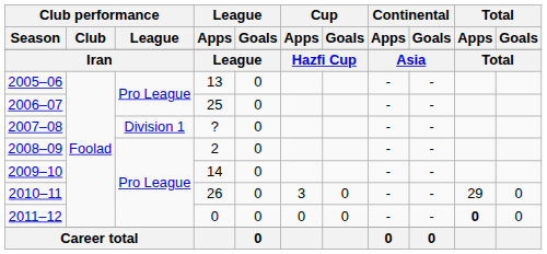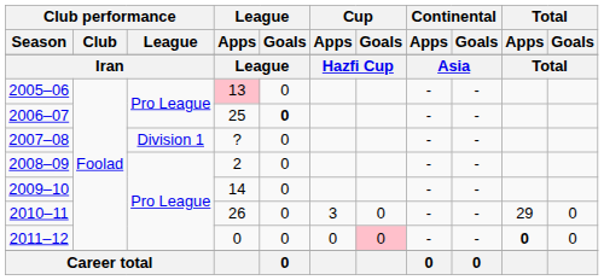2005–06 | League / Apps: no background -> pink background
2006–07 | League / Goals: normal -> bold
2011–12 | Cup / Goals: no background -> pink background
